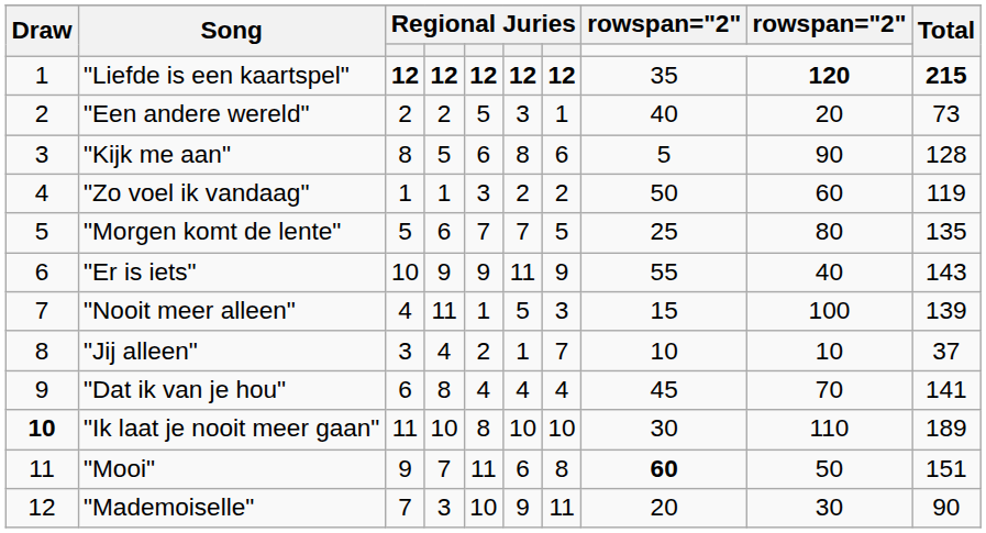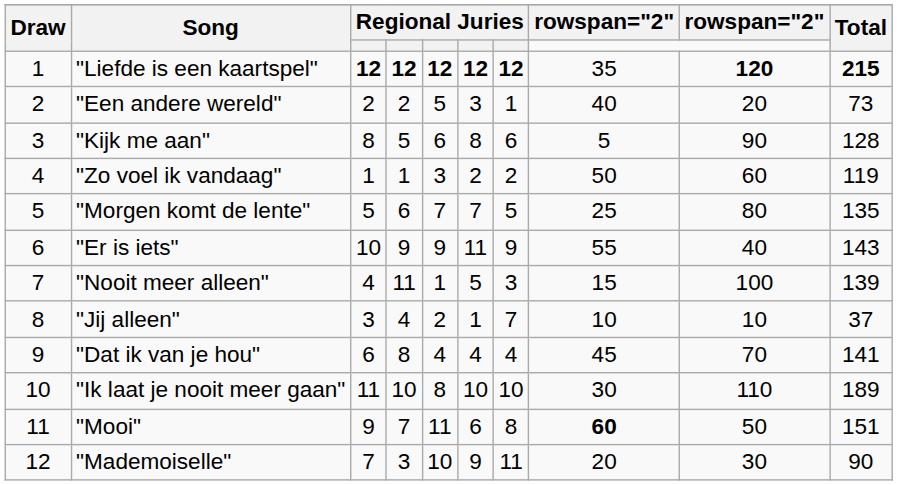"Ik laat je nooit meer gaan" | Draw: bold -> normal
